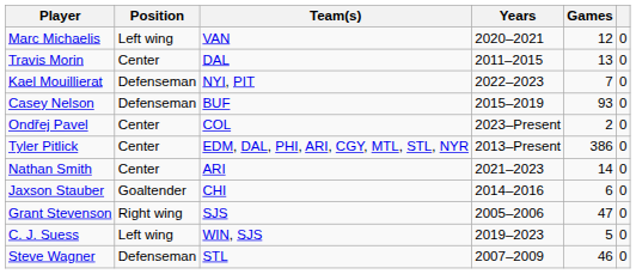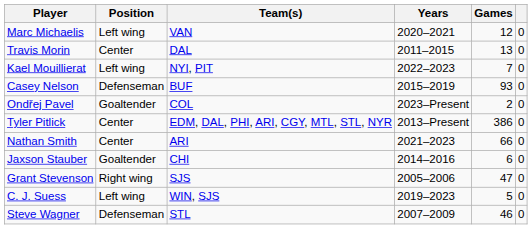Kael Mouillierat | Position: Defenseman -> Left wing
Ondřej Pavel | Position: Center -> Goaltender
Nathan Smith | Games: 14 -> 66
